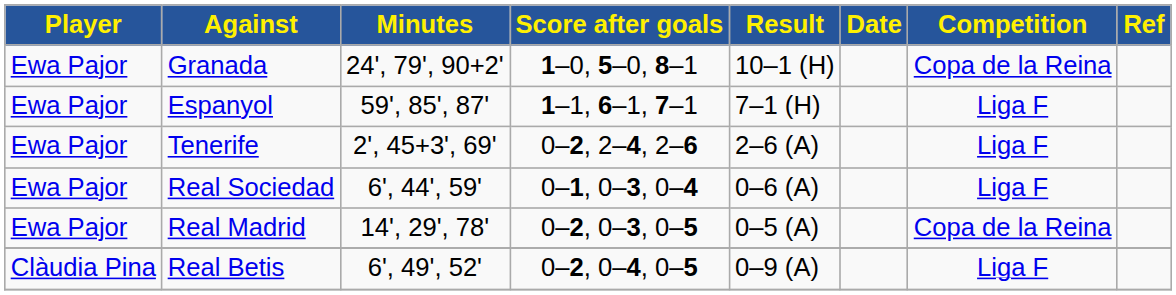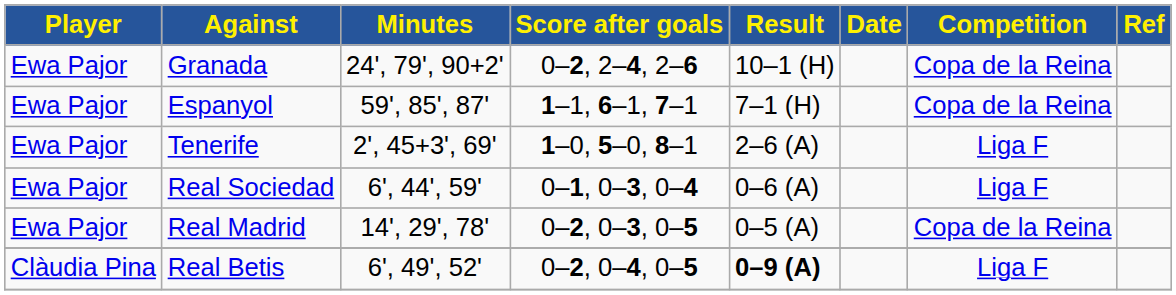Granada | Score after goals: 1–0, 5–0, 8–1 -> 0–2, 2–4, 2–6
Espanyol | Competition: Liga F -> Copa de la Reina
Tenerife | Score after goals: 0–2, 2–4, 2–6 -> 1–0, 5–0, 8–1
Real Betis | Result: normal -> bold
